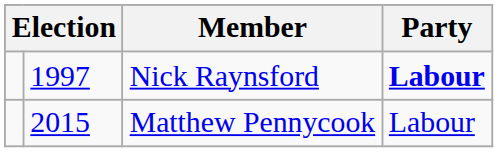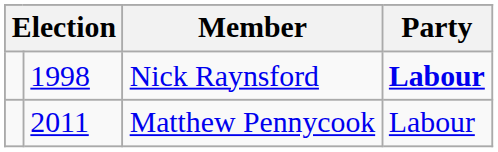Nick Raynsford | column 2: 1997 -> 1998
Matthew Pennycook | column 2: 2015 -> 2011
